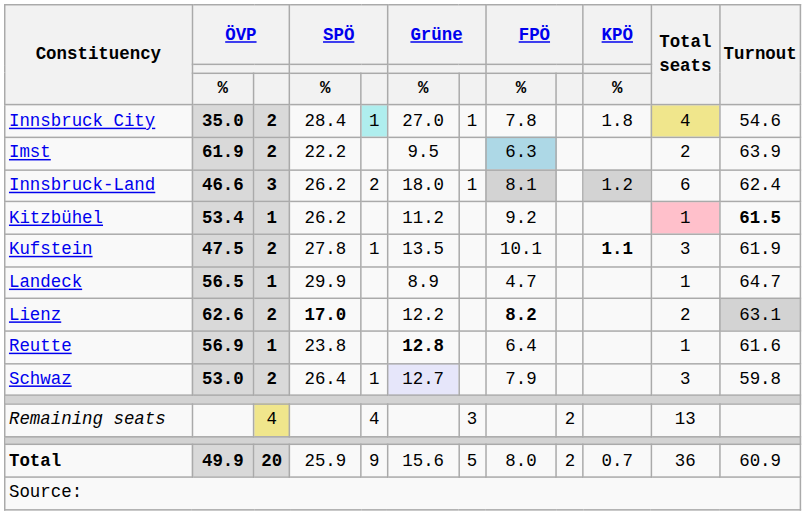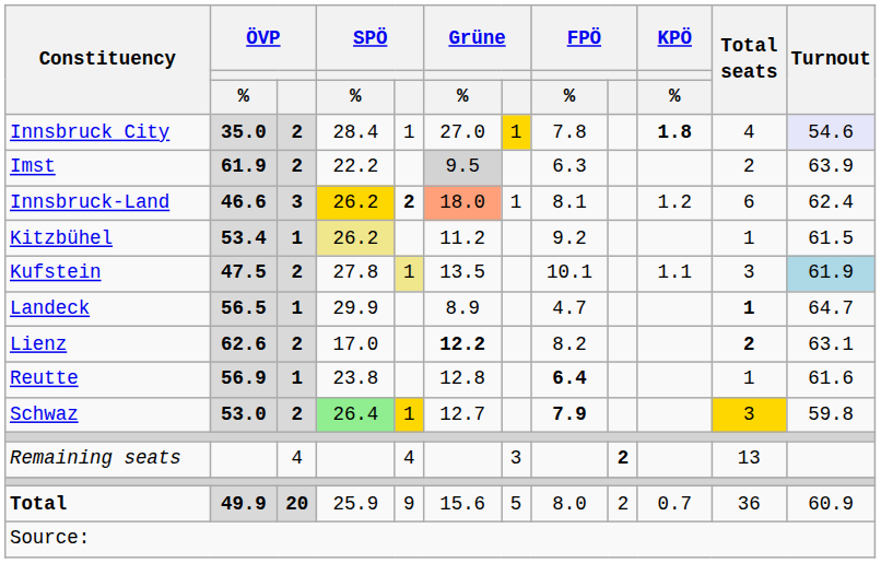Innsbruck City | SPÖ: paleturquoise background -> no background
Innsbruck City | Grüne: no background -> gold background
Innsbruck City | KPÖ / %: normal -> bold
Innsbruck City | Total seats: khaki background -> no background
Innsbruck City | Turnout: no background -> lavender background
Imst | Grüne / %: no background -> lightgrey background
Imst | FPÖ / %: lightblue background -> no background
Innsbruck-Land | SPÖ / %: no background -> gold background
Innsbruck-Land | SPÖ: normal -> bold
Innsbruck-Land | Grüne / %: no background -> lightsalmon background
Innsbruck-Land | FPÖ / %: lightgrey background -> no background
Innsbruck-Land | KPÖ / %: lightgrey background -> no background
Kitzbühel | SPÖ / %: no background -> khaki background
Kitzbühel | Total seats: pink background -> no background
Kitzbühel | Turnout: bold -> normal
Kufstein | SPÖ: no background -> khaki background
Kufstein | KPÖ / %: bold -> normal
Kufstein | Turnout: no background -> lightblue background
Landeck | Total seats: normal -> bold
Lienz | SPÖ / %: bold -> normal
Lienz | Grüne / %: normal -> bold
Lienz | FPÖ / %: bold -> normal
Lienz | Total seats: normal -> bold
Lienz | Turnout: lightgrey background -> no background
Reutte | Grüne / %: bold -> normal
Reutte | FPÖ / %: normal -> bold
Schwaz | SPÖ / %: no background -> lightgreen background
Schwaz | SPÖ: no background -> gold background
Schwaz | Grüne / %: lavender background -> no background
Schwaz | FPÖ / %: normal -> bold
Schwaz | Total seats: no background -> gold background
Remaining seats | ÖVP: khaki background -> no background
Remaining seats | FPÖ: normal -> bold
